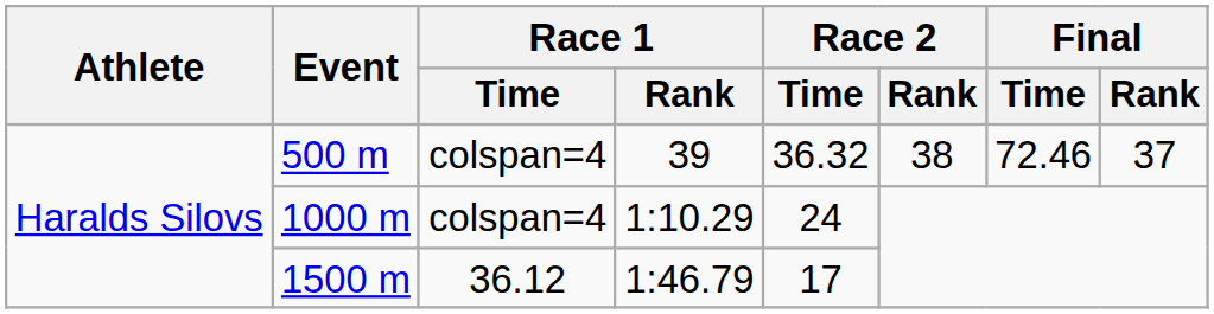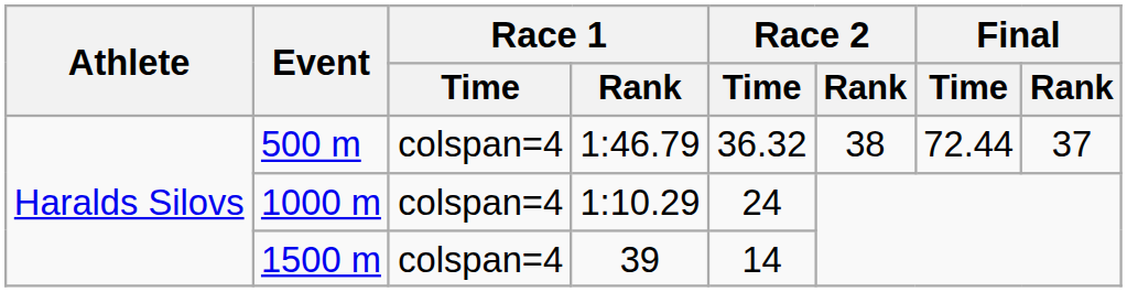500 m | Race 1 / Rank: 39 -> 1:46.79
500 m | Final / Time: 72.46 -> 72.44
1500 m | Race 1 / Time: 36.12 -> colspan=4
1500 m | Race 1 / Rank: 1:46.79 -> 39
1500 m | Race 2 / Time: 17 -> 14
